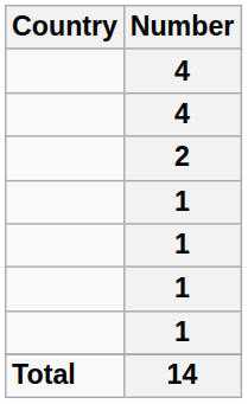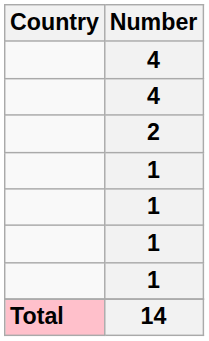row 9 | Country: no background -> pink background
